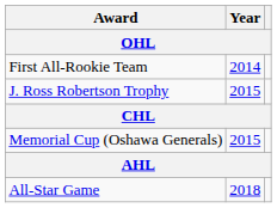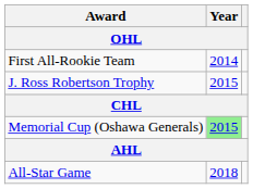Memorial Cup (Oshawa Generals) | Year: no background -> lightgreen background
